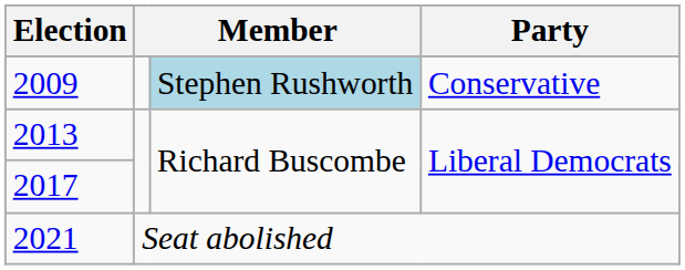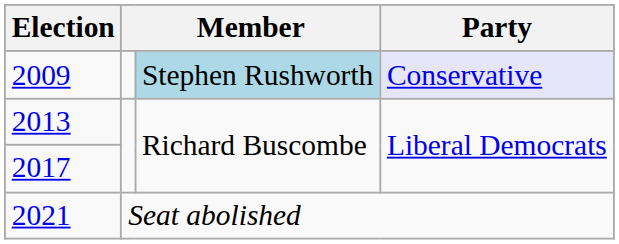2009 | Party: no background -> lavender background
